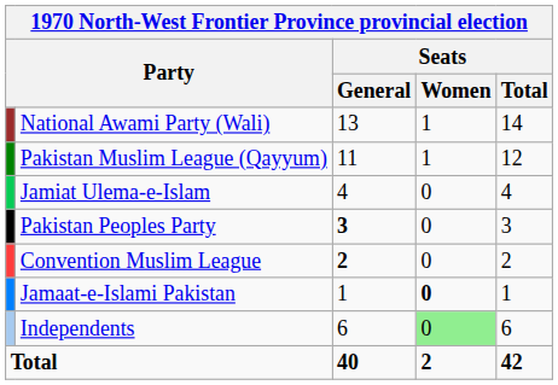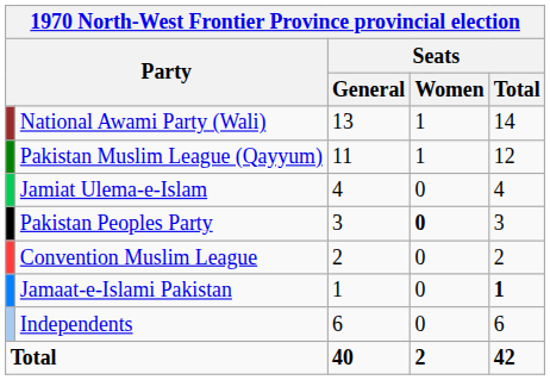Pakistan Peoples Party | Seats / General: bold -> normal
Pakistan Peoples Party | Seats / Women: normal -> bold
Convention Muslim League | Seats / General: bold -> normal
Jamaat-e-Islami Pakistan | Seats / Women: bold -> normal
Jamaat-e-Islami Pakistan | Seats / Total: normal -> bold
Independents | Seats / Women: lightgreen background -> no background
